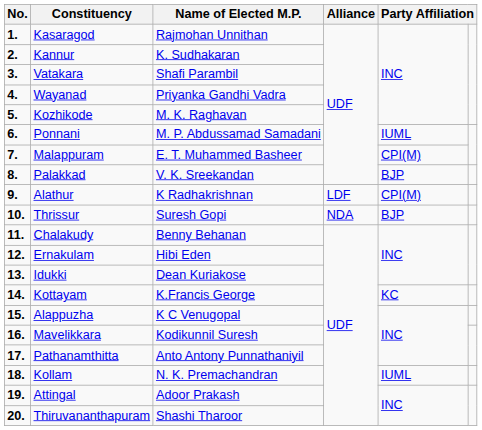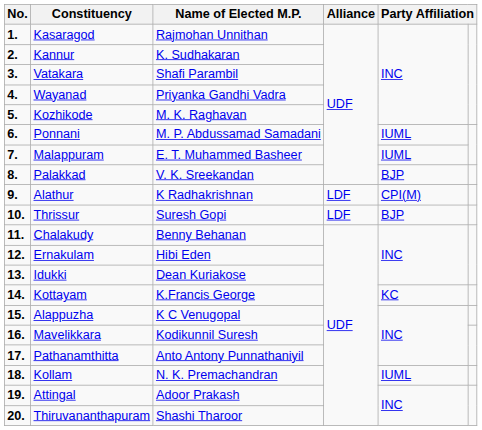Malappuram | column 5: CPI(M) -> IUML
Thrissur | Alliance: NDA -> LDF
